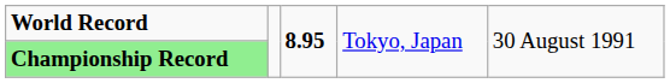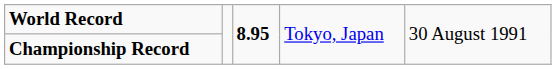Championship Record | column 1: lightgreen background -> no background
